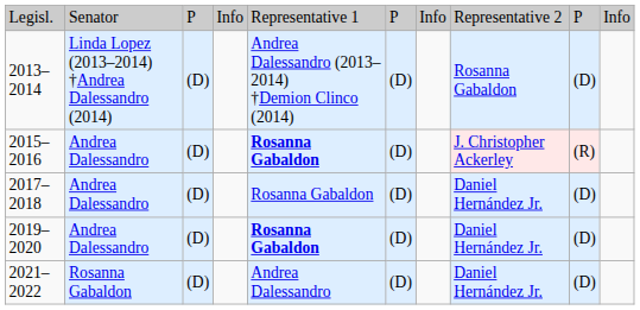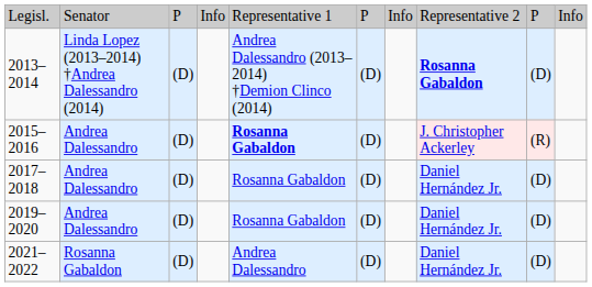2013–2014 | column 8: normal -> bold
2019–2020 | column 5: bold -> normal
